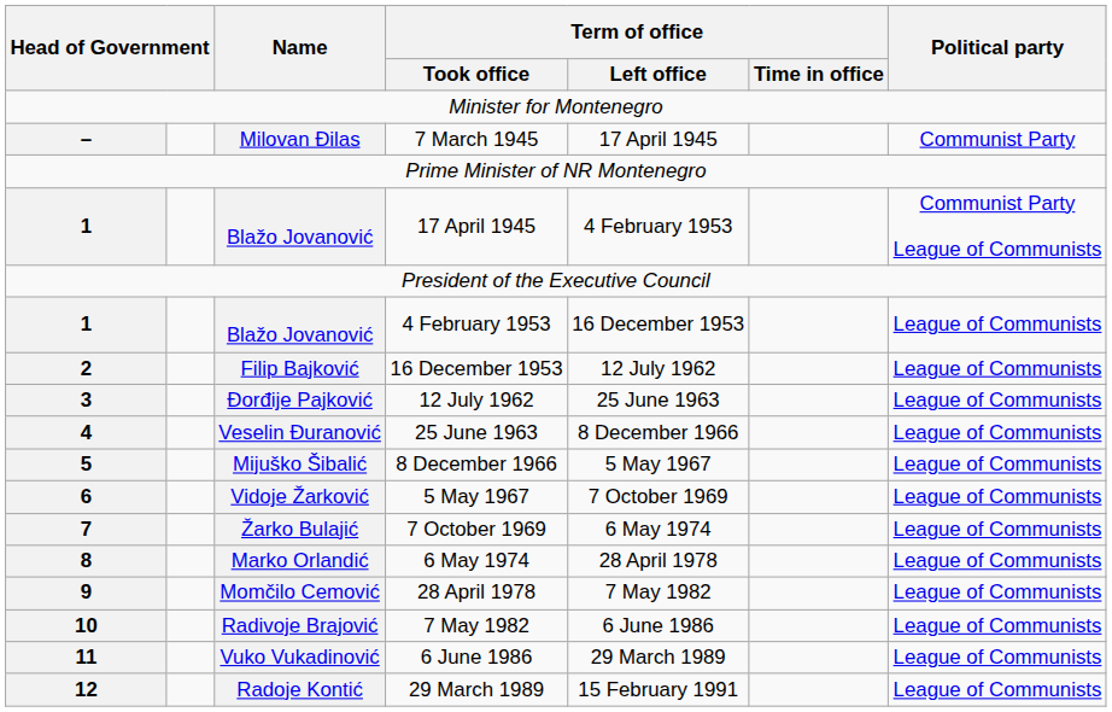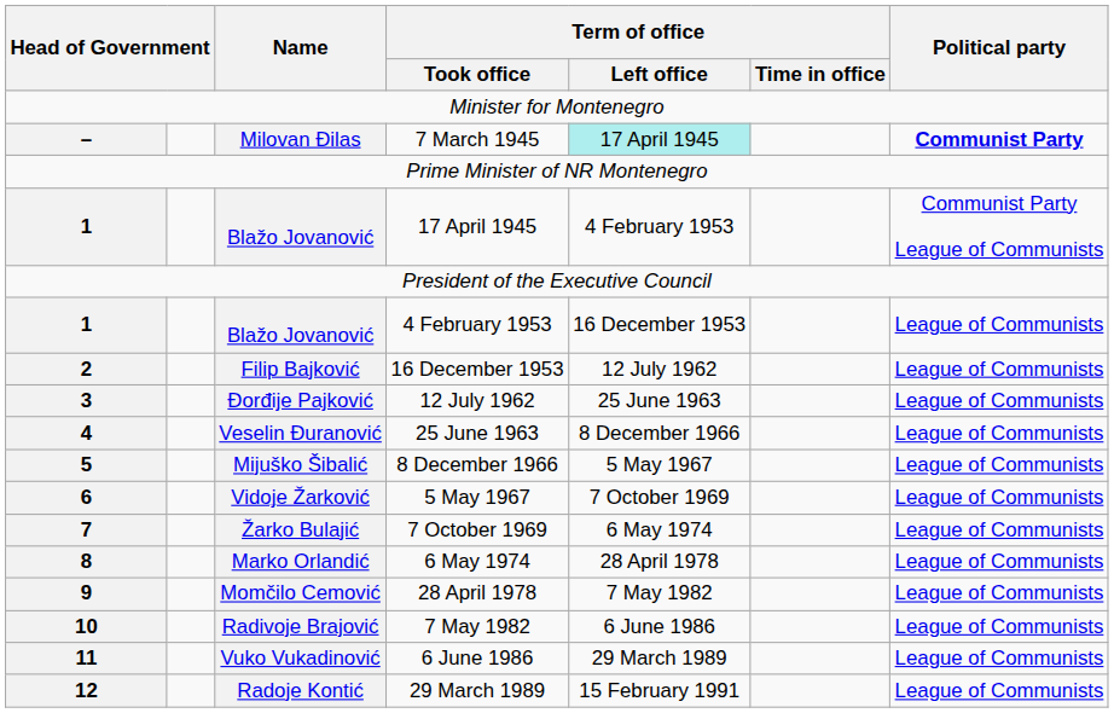7 March 1945 | Term of office / Left office: no background -> paleturquoise background
7 March 1945 | Political party: normal -> bold
